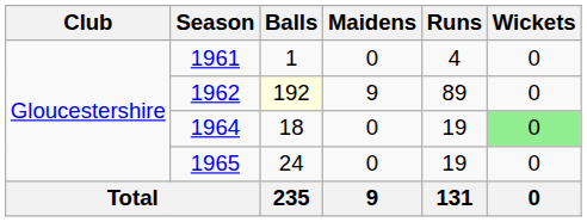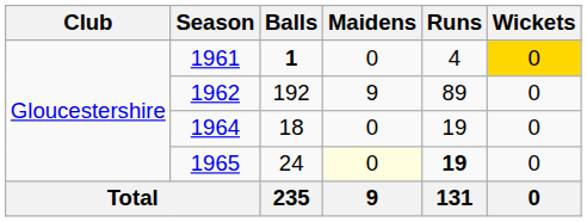1961 | Balls: normal -> bold
1961 | Wickets: no background -> gold background
1962 | Balls: lightyellow background -> no background
1964 | Wickets: lightgreen background -> no background
1965 | Maidens: no background -> lightyellow background
1965 | Runs: normal -> bold
